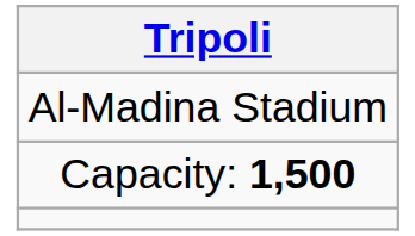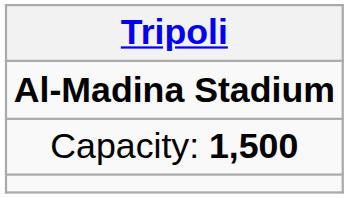row 2 | column 1: normal -> bold
